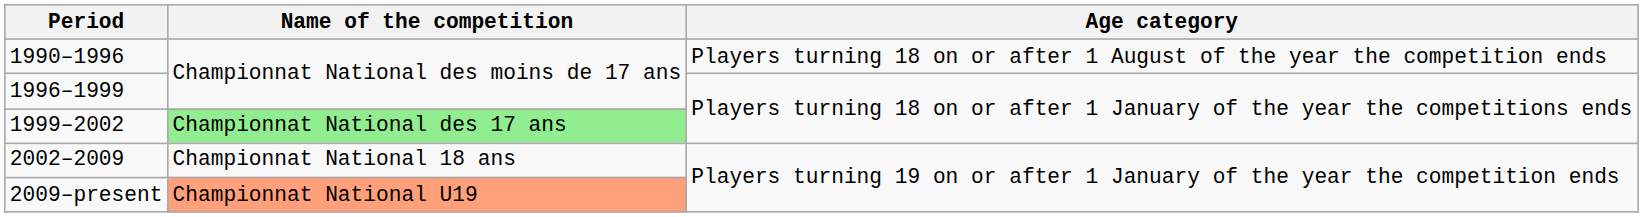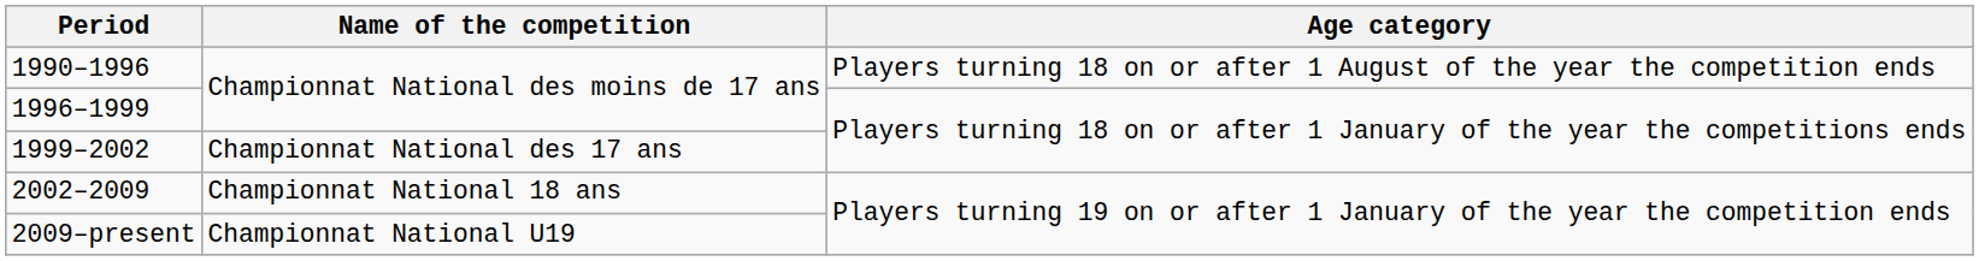1999–2002 | Name of the competition: lightgreen background -> no background
2009–present | Name of the competition: lightsalmon background -> no background
